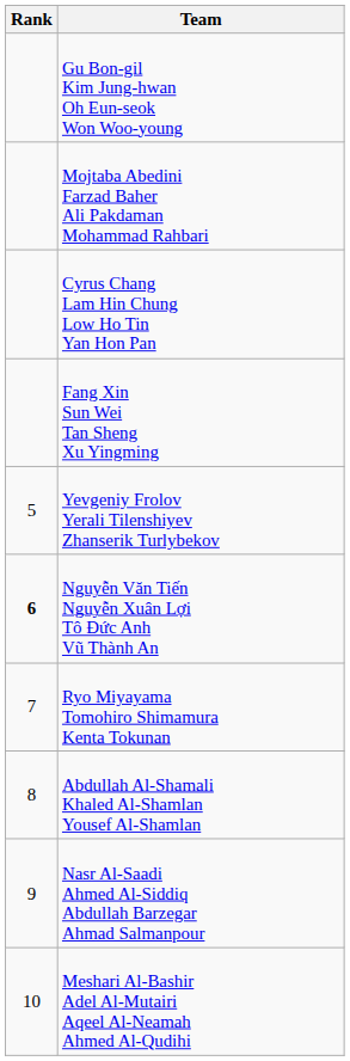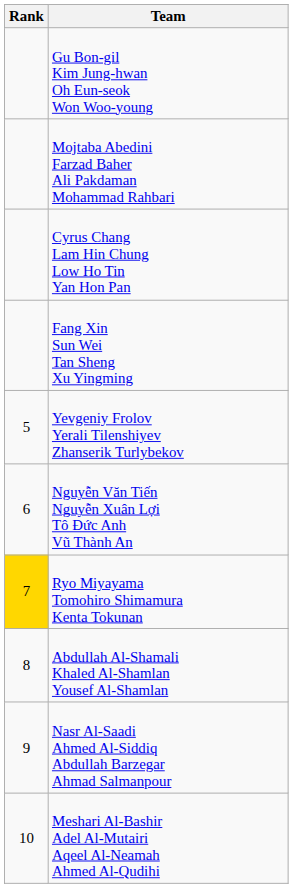Nguyễn Văn Tiến Nguyễn Xuân Lợi Tô Đức Anh Vũ Thành An | Rank: bold -> normal
Ryo Miyayama Tomohiro Shimamura Kenta Tokunan | Rank: no background -> gold background
